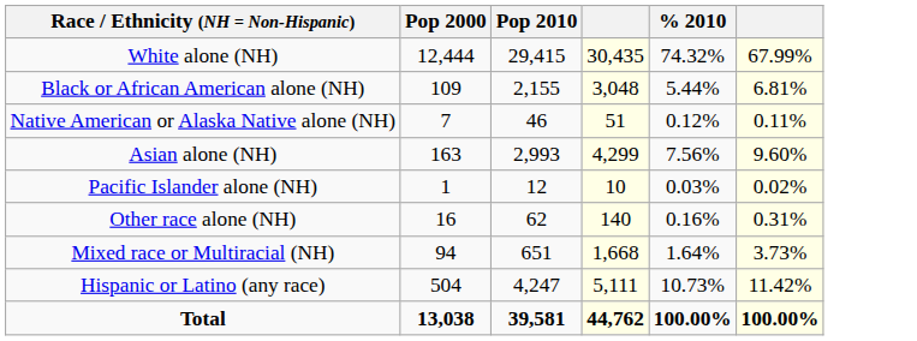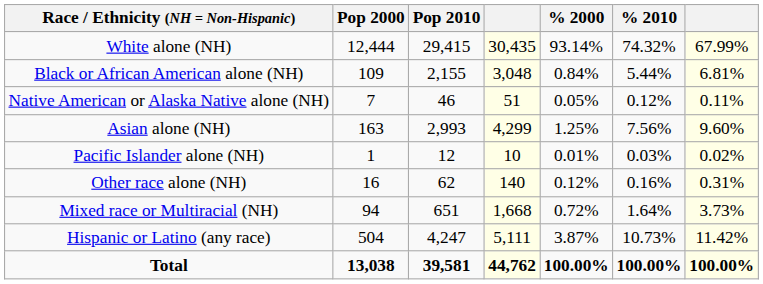+ column: % 2000 | 93.14% | 0.84% | 0.05% | 1.25% | 0.01% | 0.12% | 0.72% | 3.87% | 100.00%
